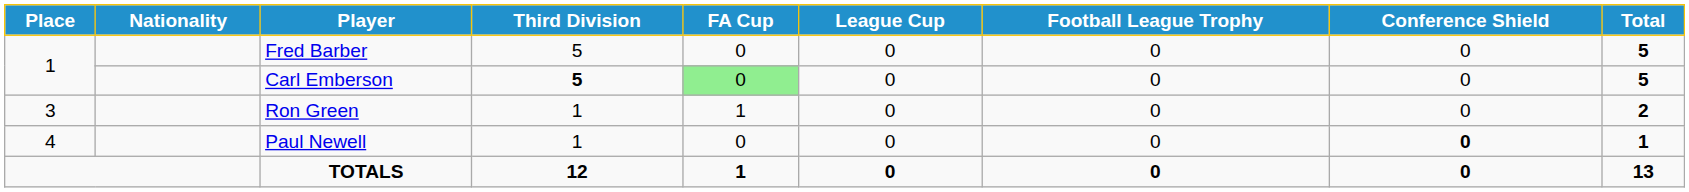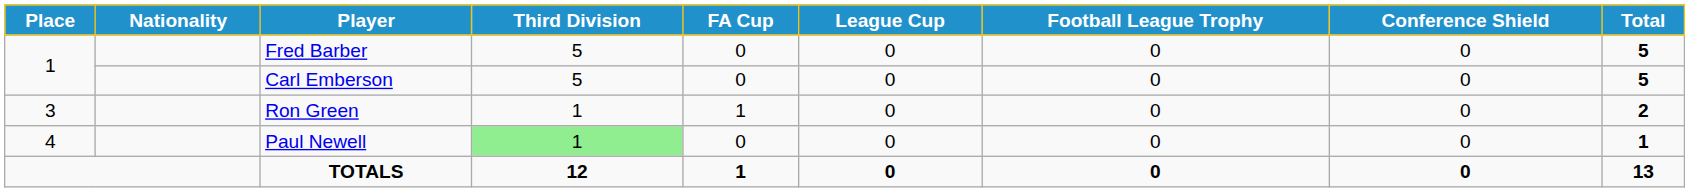Carl Emberson | Third Division: bold -> normal
Carl Emberson | FA Cup: lightgreen background -> no background
Paul Newell | Third Division: no background -> lightgreen background
Paul Newell | Conference Shield: bold -> normal
